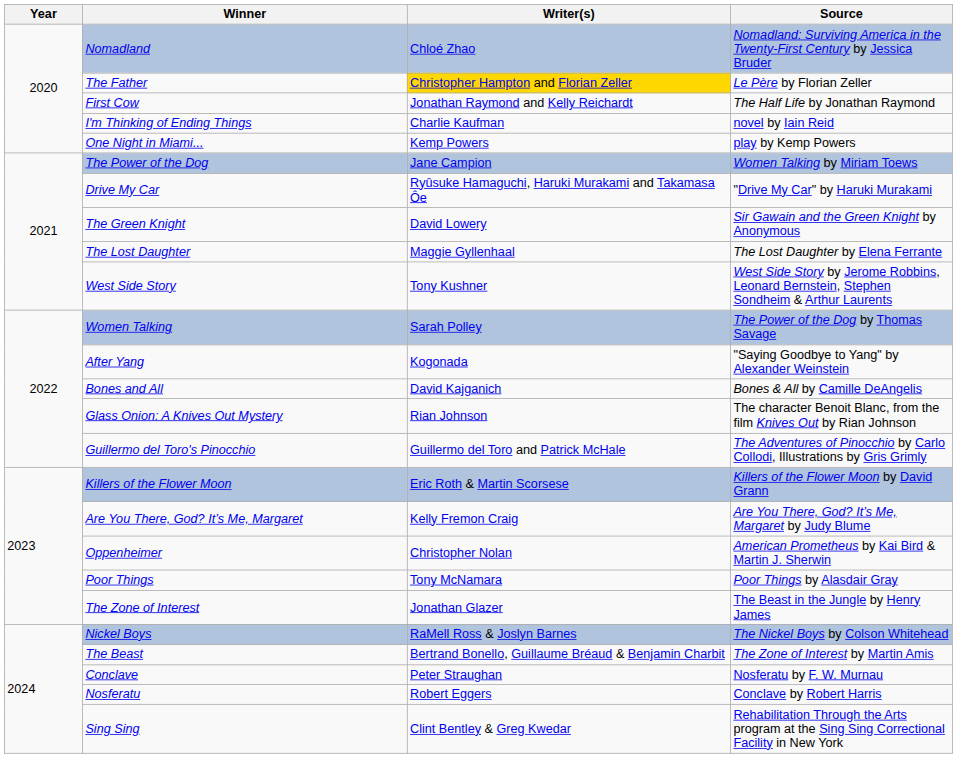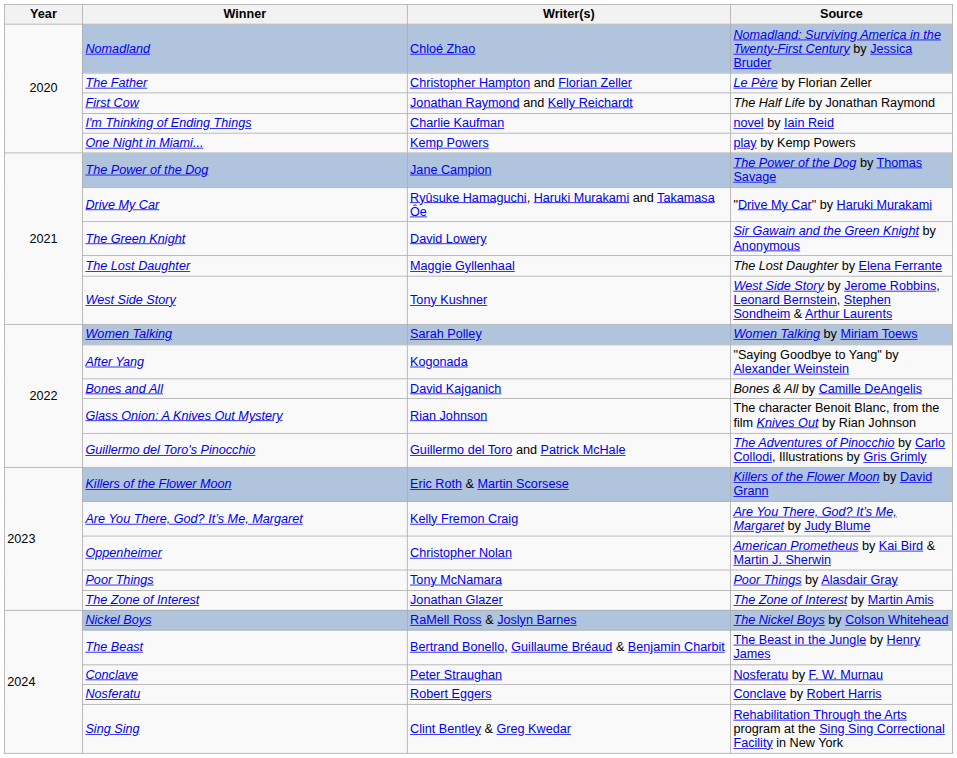The Father | Writer(s): gold background -> no background
The Power of the Dog | Source: Women Talking by Miriam Toews -> The Power of the Dog by Thomas Savage
Women Talking | Source: The Power of the Dog by Thomas Savage -> Women Talking by Miriam Toews
The Zone of Interest | Source: The Beast in the Jungle by Henry James -> The Zone of Interest by Martin Amis
The Beast | Source: The Zone of Interest by Martin Amis -> The Beast in the Jungle by Henry James
